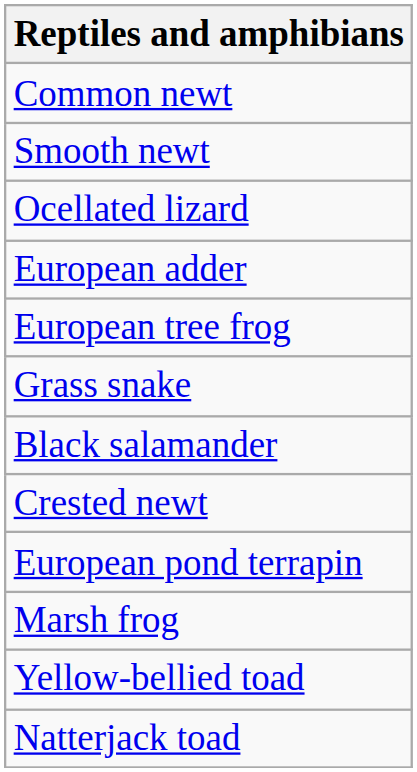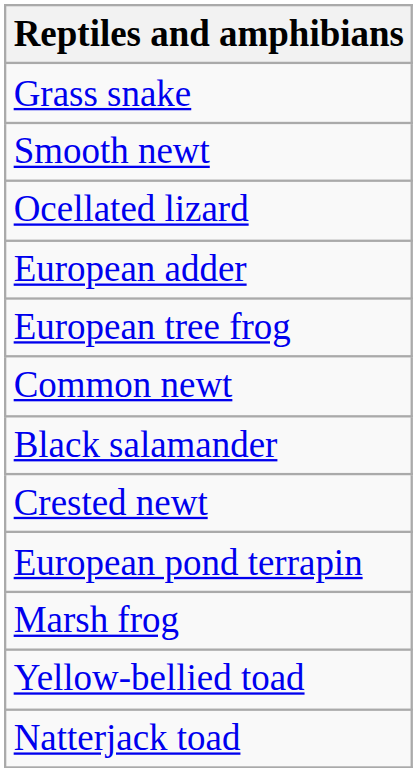row 2 | column 1: Common newt -> Grass snake
row 7 | column 1: Grass snake -> Common newt
